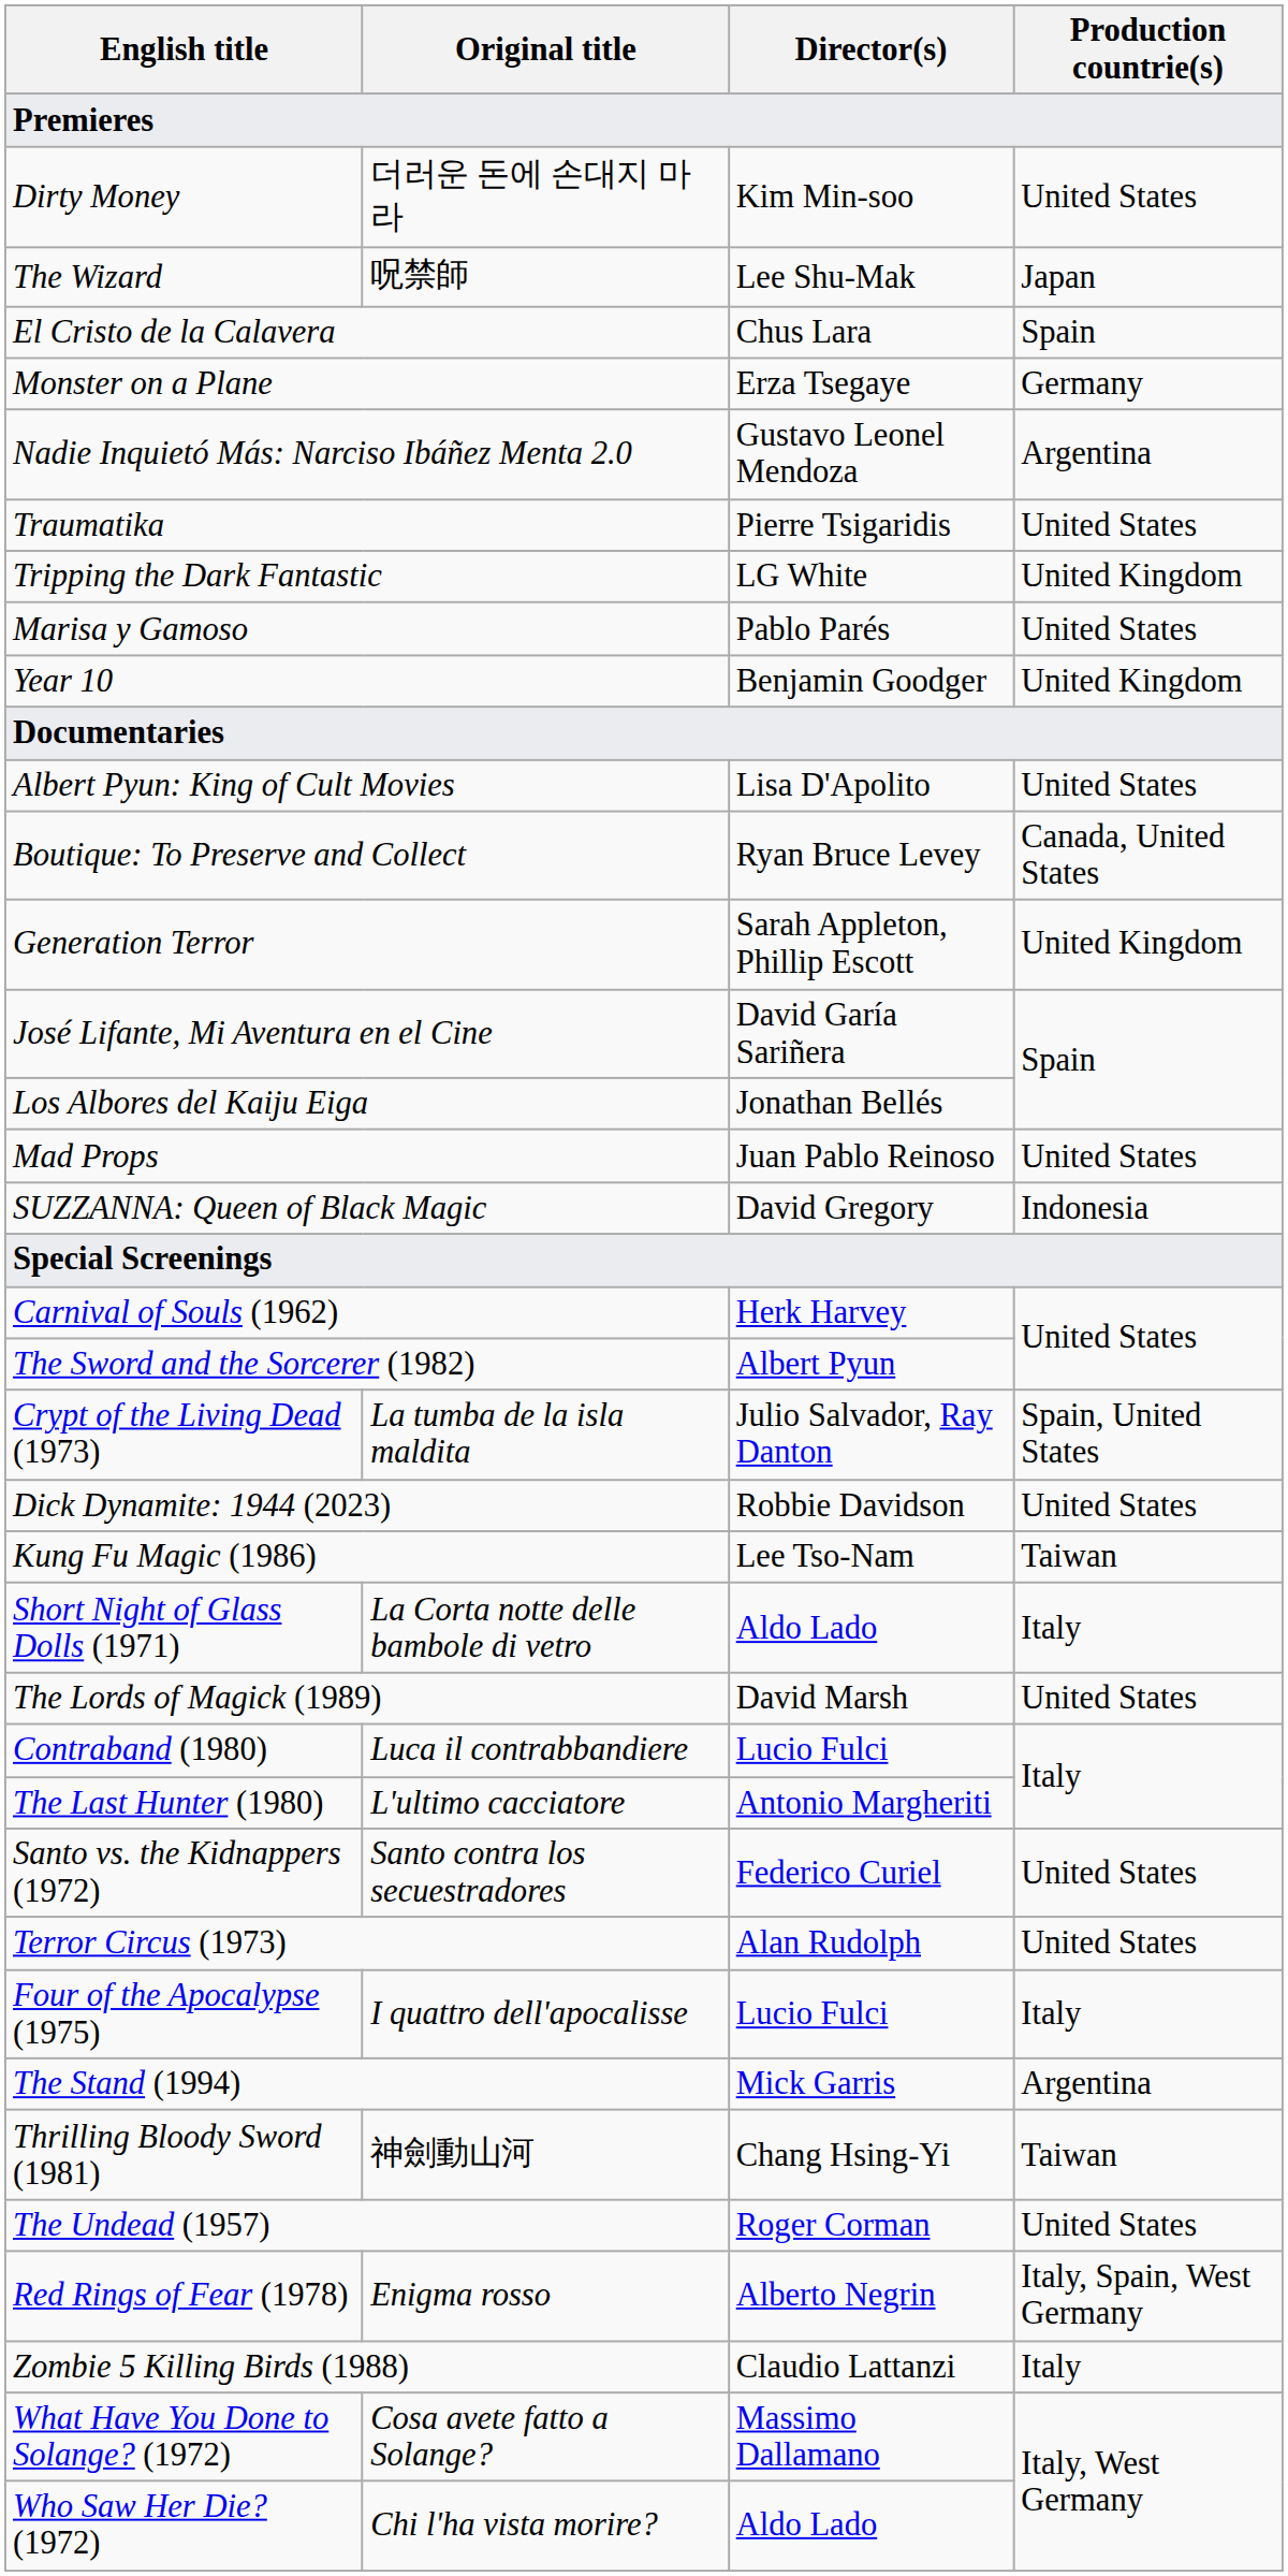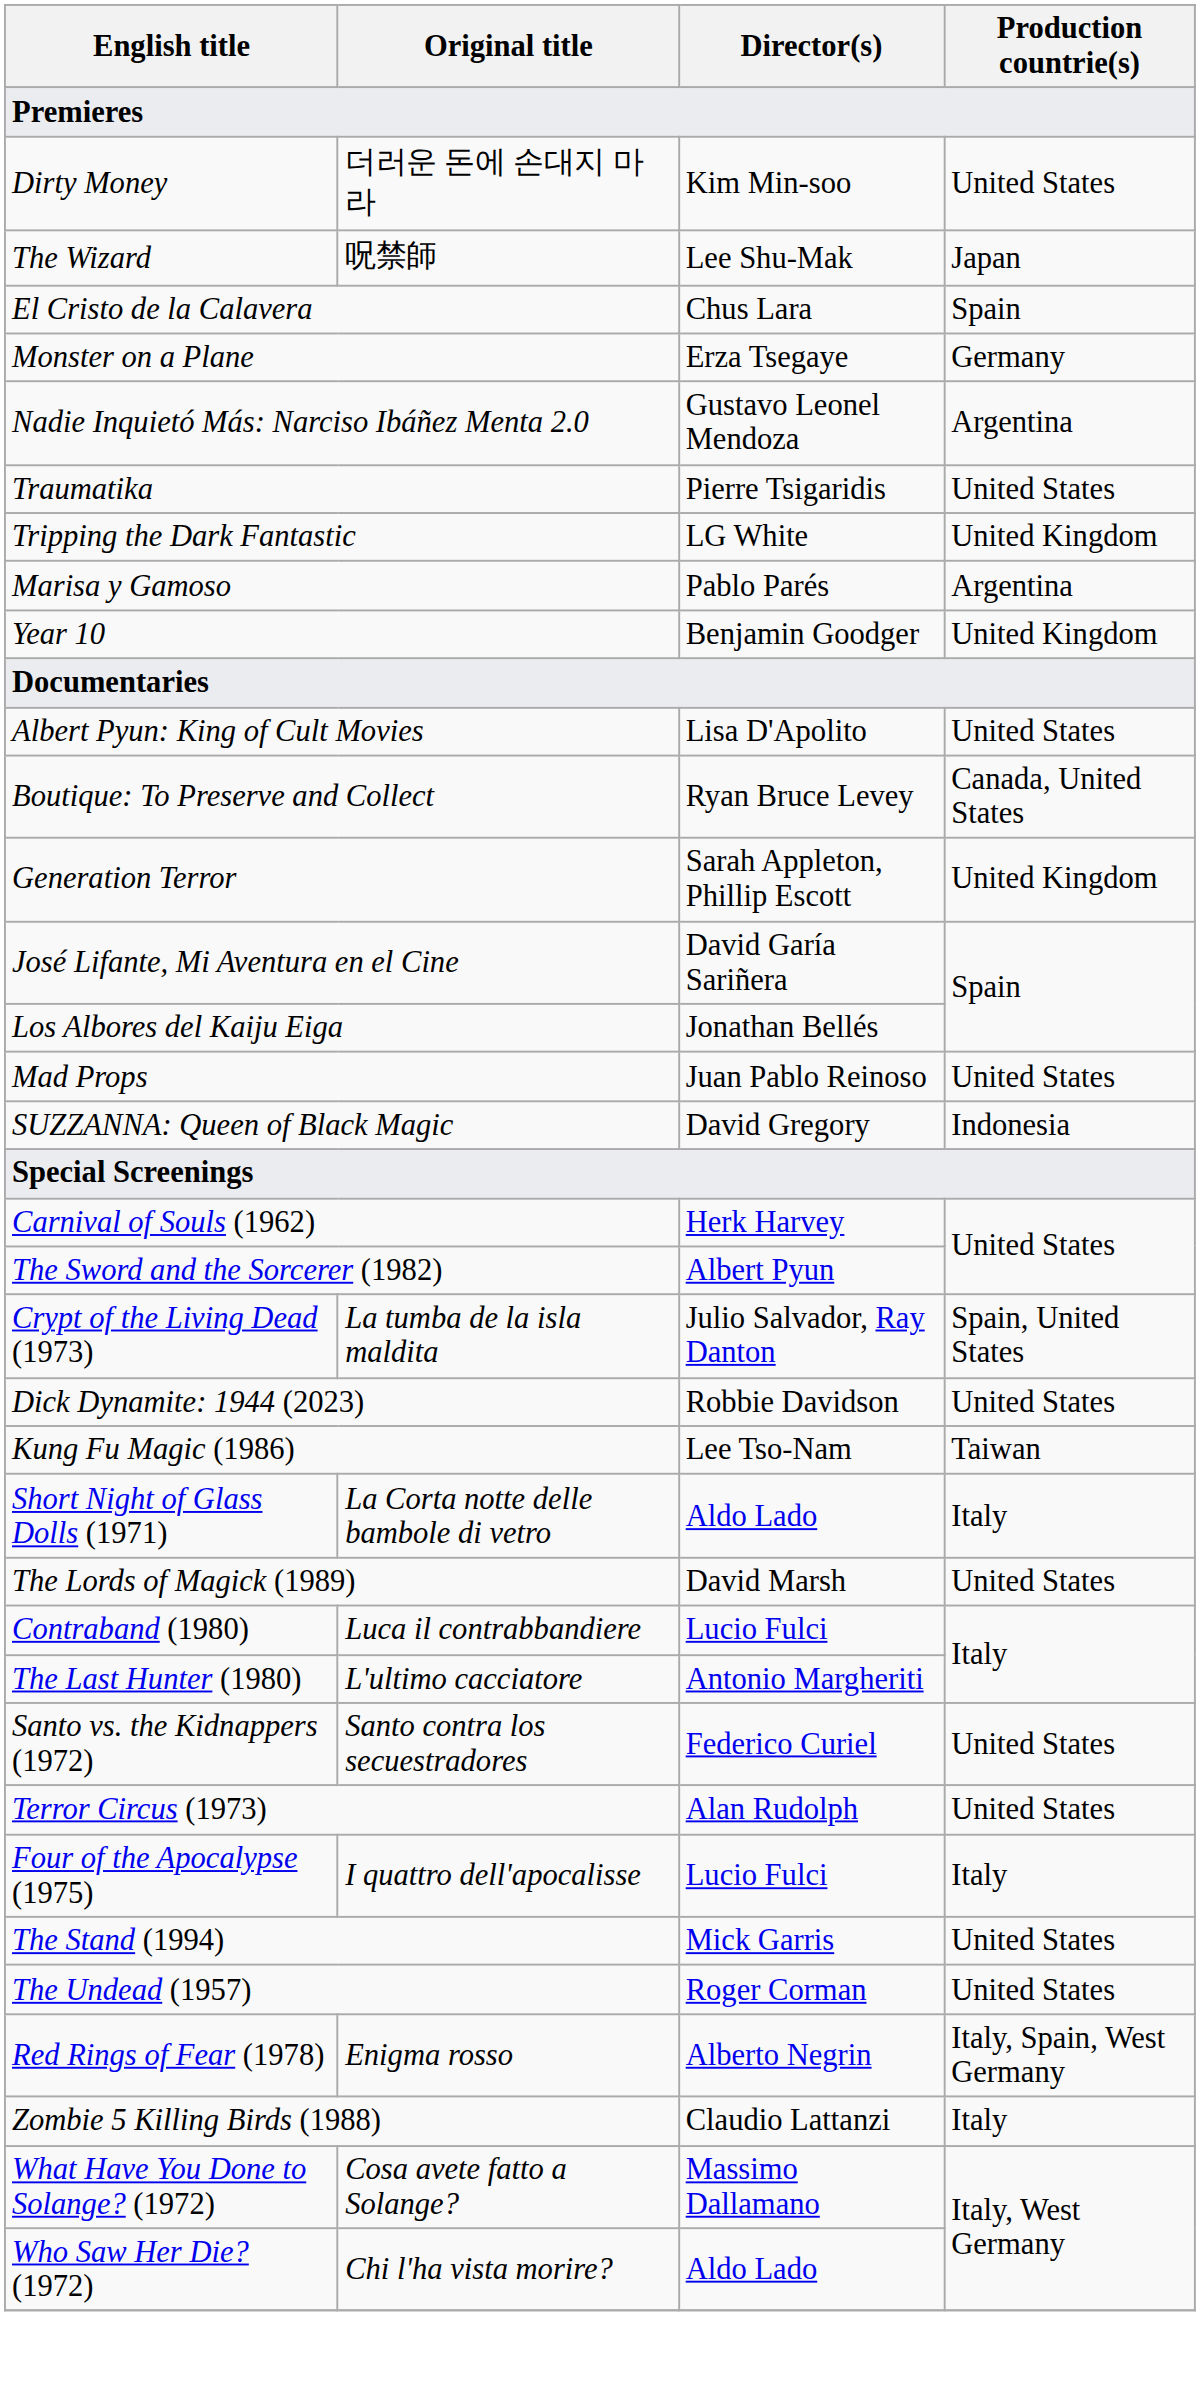Marisa y Gamoso | Production countrie(s): United States -> Argentina
The Stand (1994) | Production countrie(s): Argentina -> United States
- row: Thrilling Bloody Sword (1981) | 神劍動山河 | Chang Hsing-Yi | Taiwan
